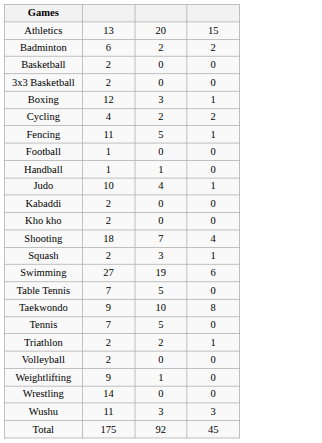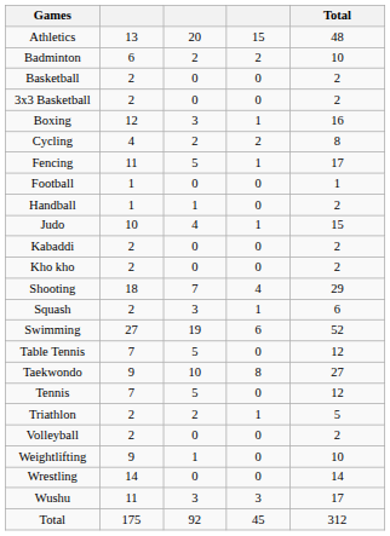+ column: Total | 48 | 10 | 2 | 2 | 16 | 8 | 17 | 1 | 2 | 15 | 2 | 2 | 29 | 6 | 52 | 12 | 27 | 12 | 5 | 2 | 10 | 14 | 17 | 312
